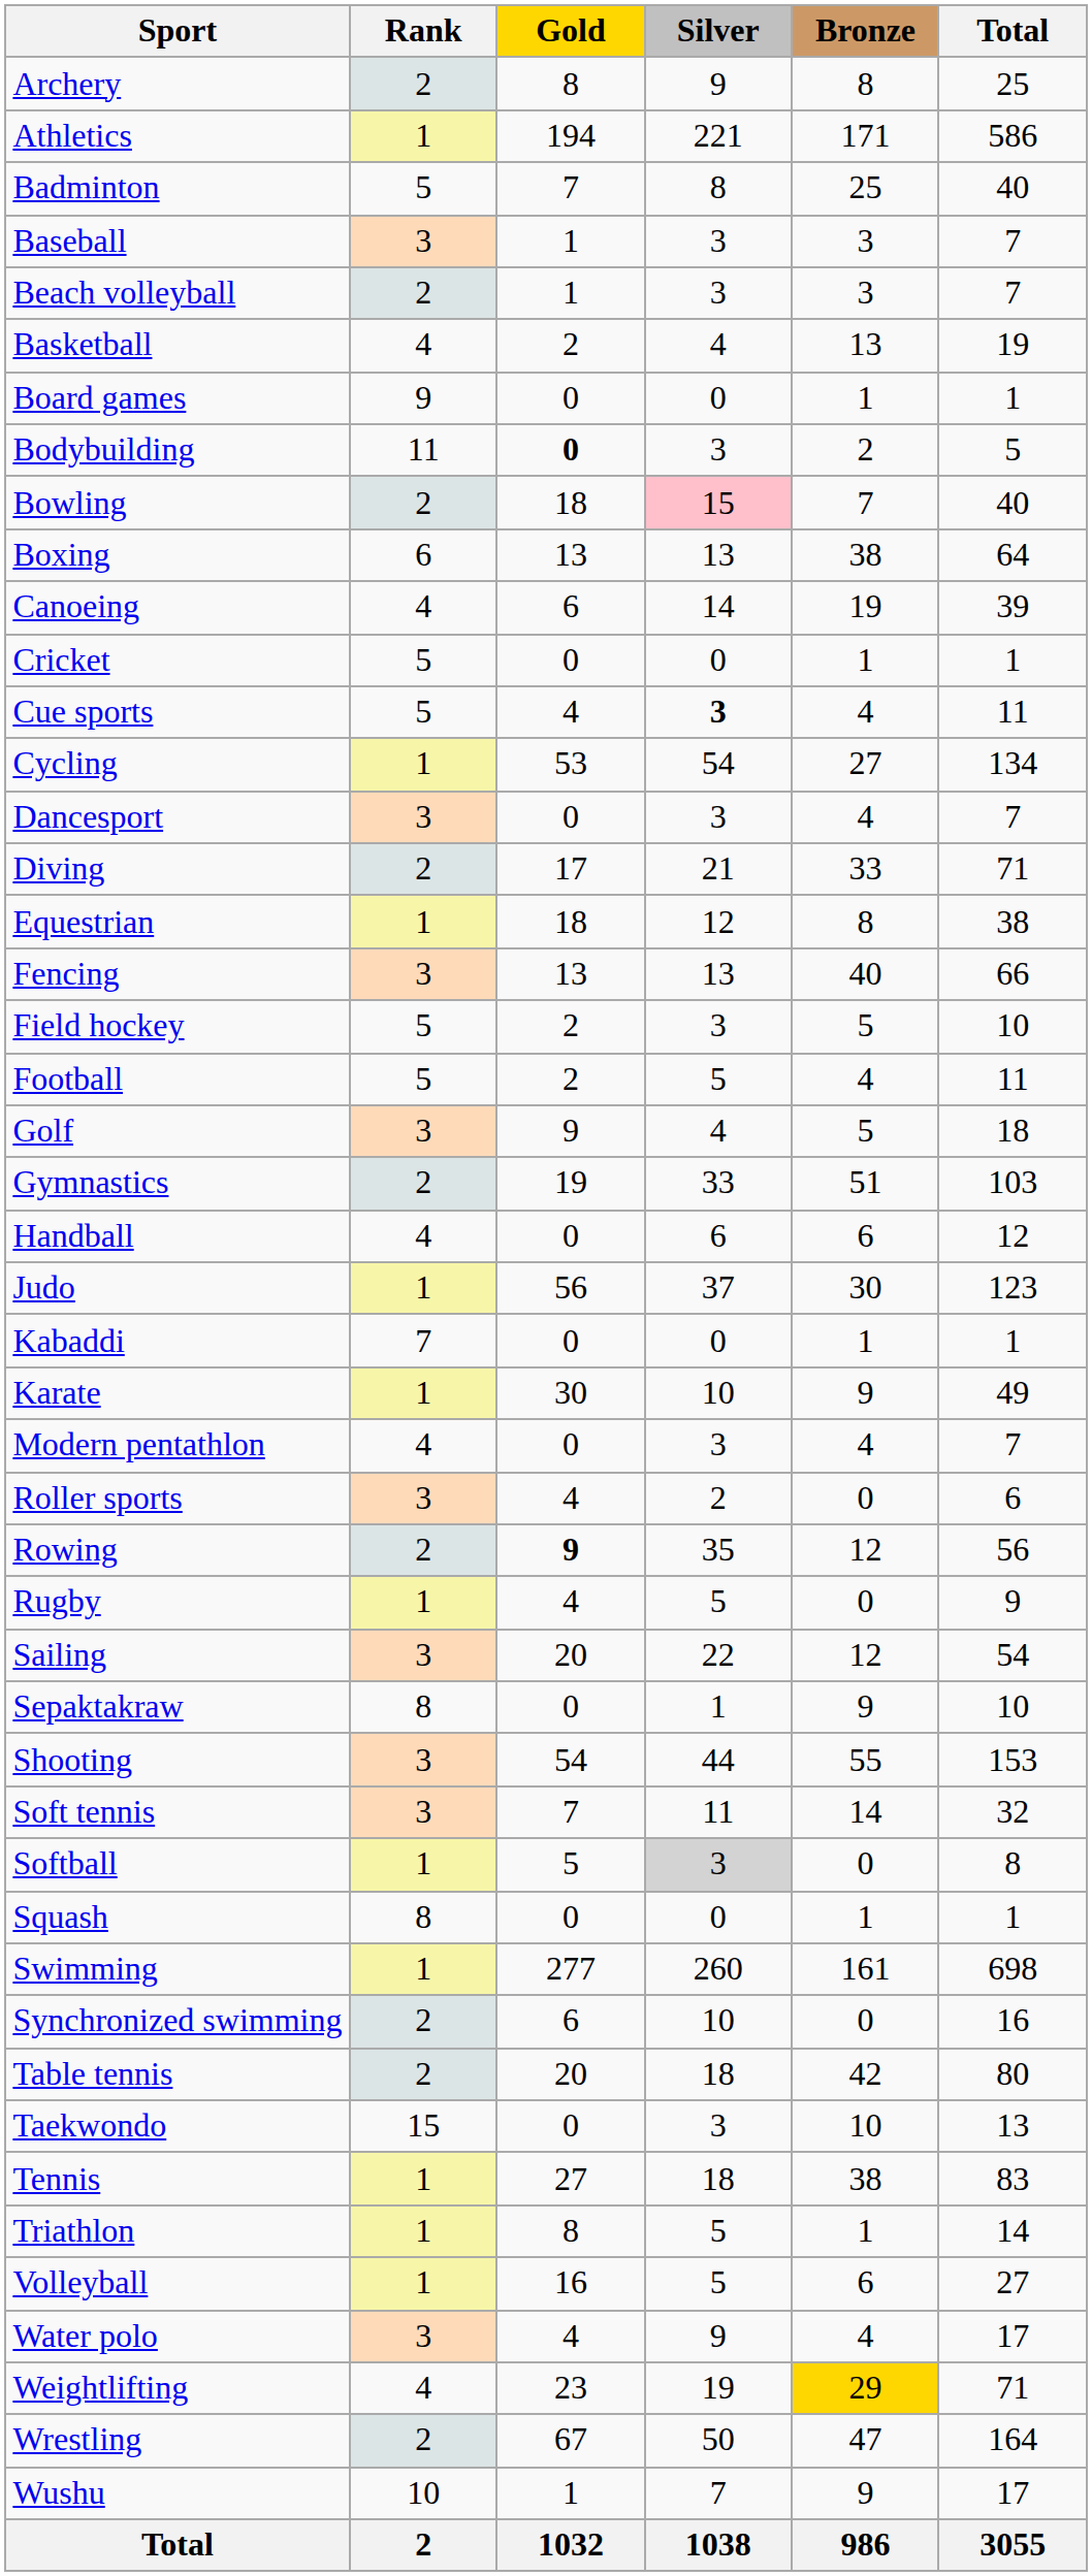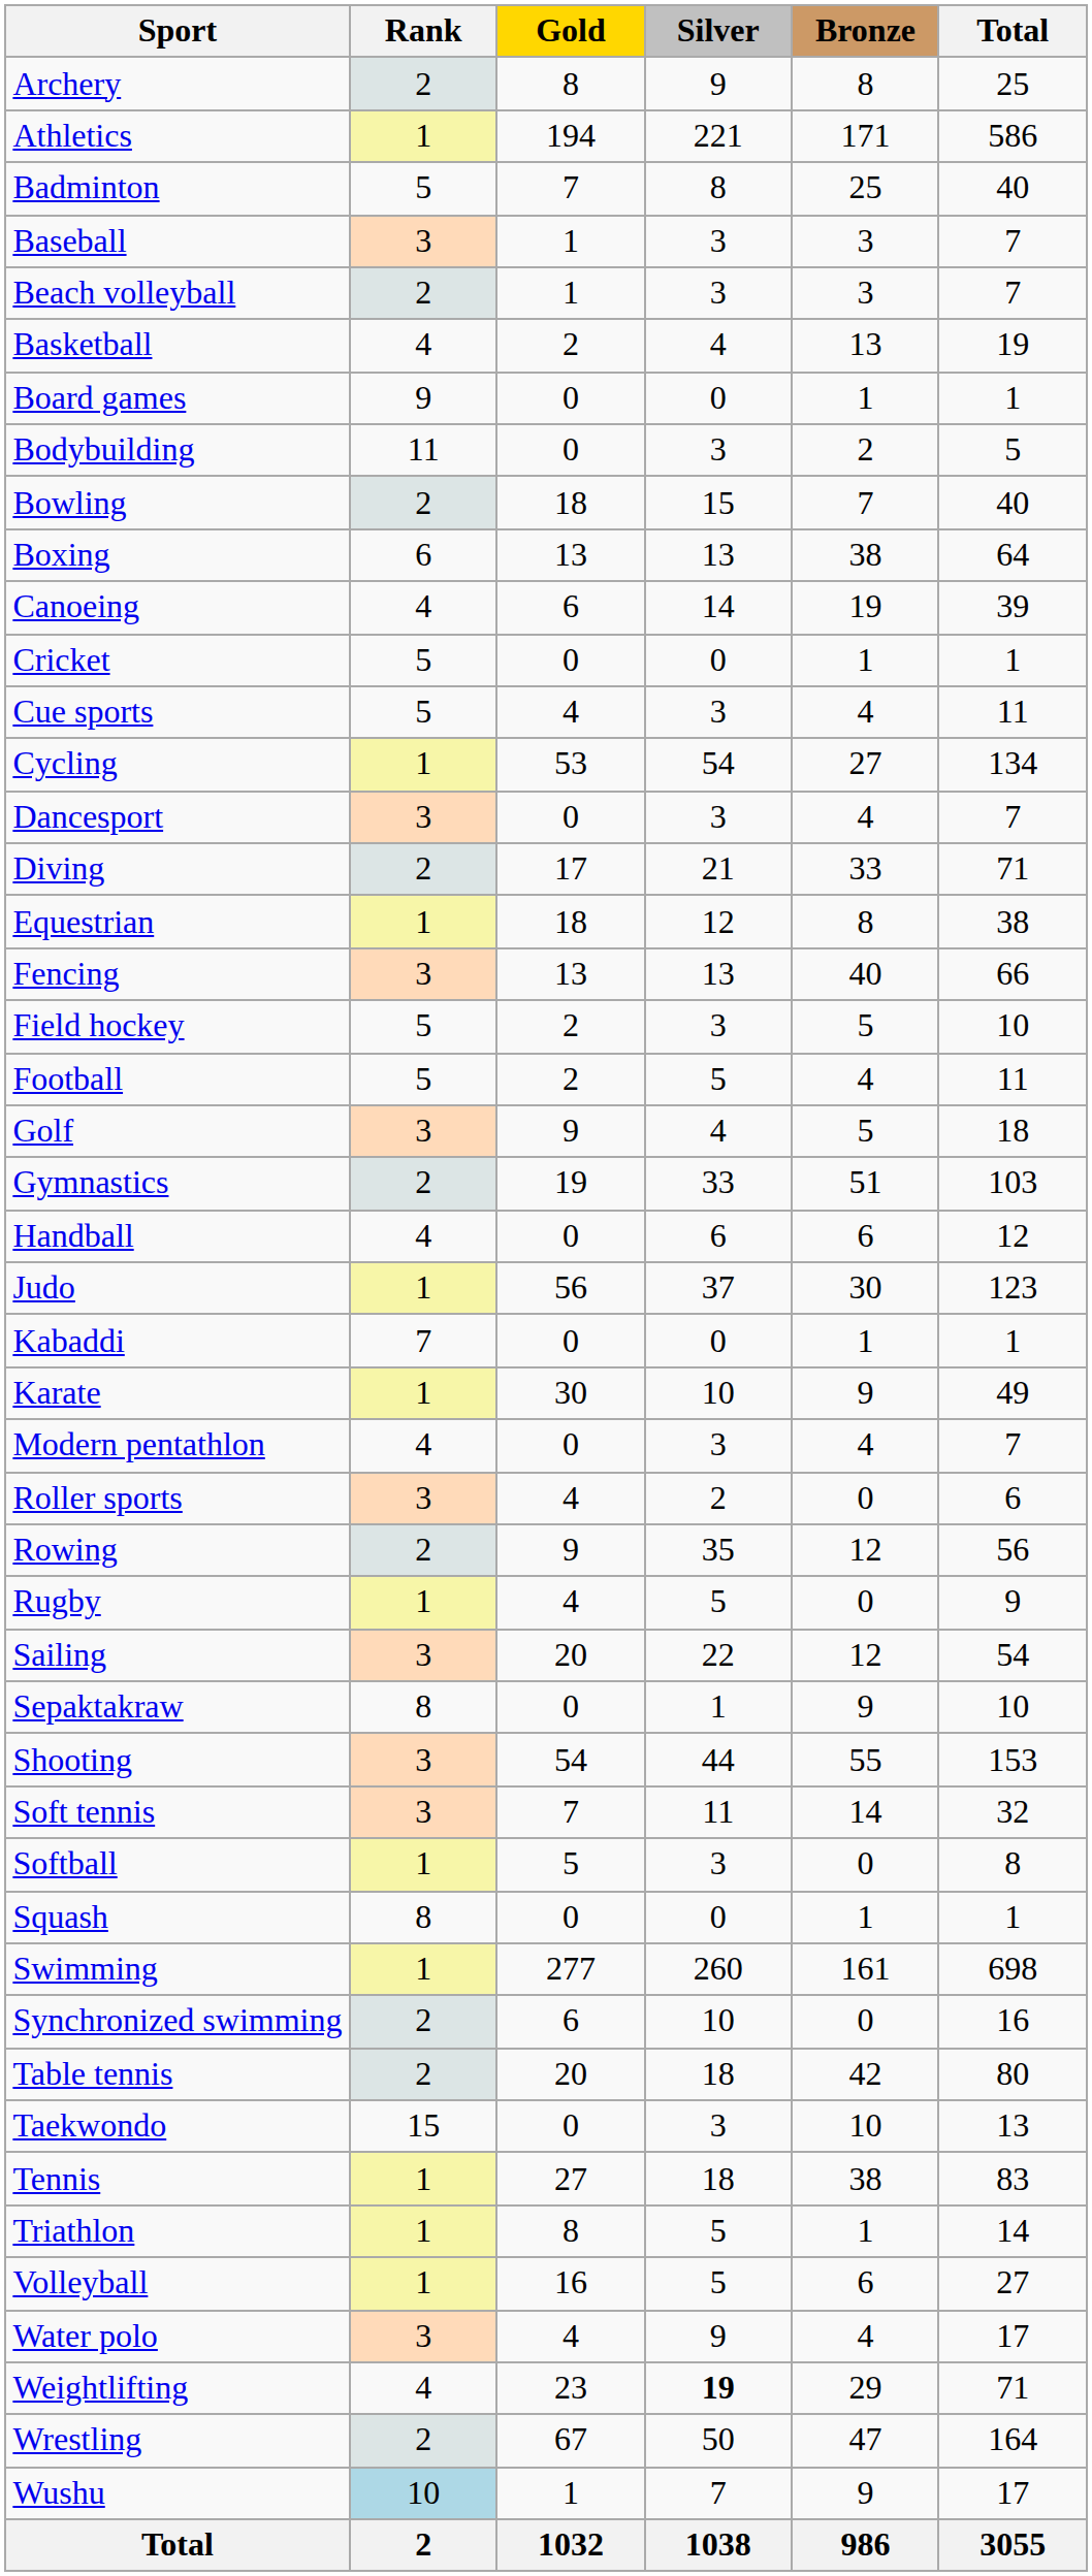Bodybuilding | Gold: bold -> normal
Bowling | Silver: pink background -> no background
Cue sports | Silver: bold -> normal
Rowing | Gold: bold -> normal
Softball | Silver: lightgrey background -> no background
Weightlifting | Silver: normal -> bold
Weightlifting | Bronze: gold background -> no background
Wushu | Rank: no background -> lightblue background
